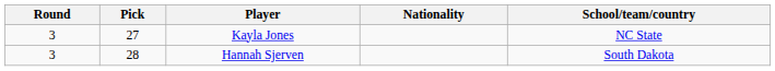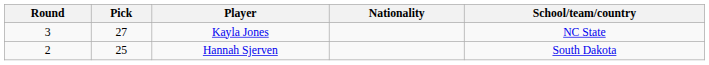Hannah Sjerven | Round: 3 -> 2
Hannah Sjerven | Pick: 28 -> 25
